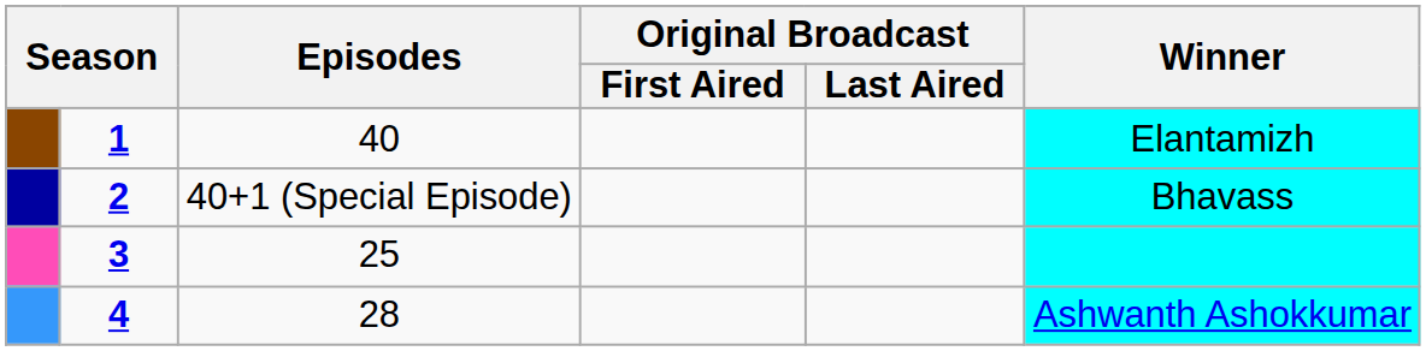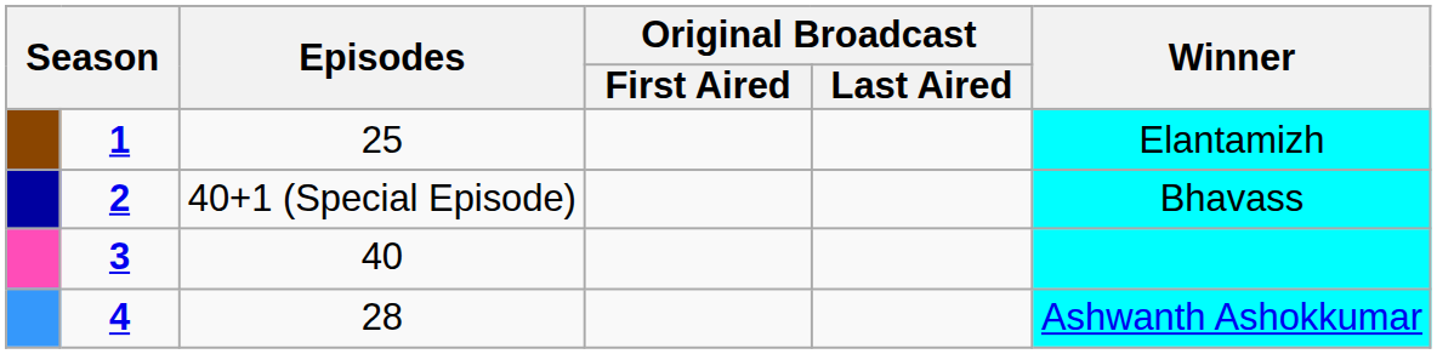1 | Episodes: 40 -> 25
3 | Episodes: 25 -> 40
